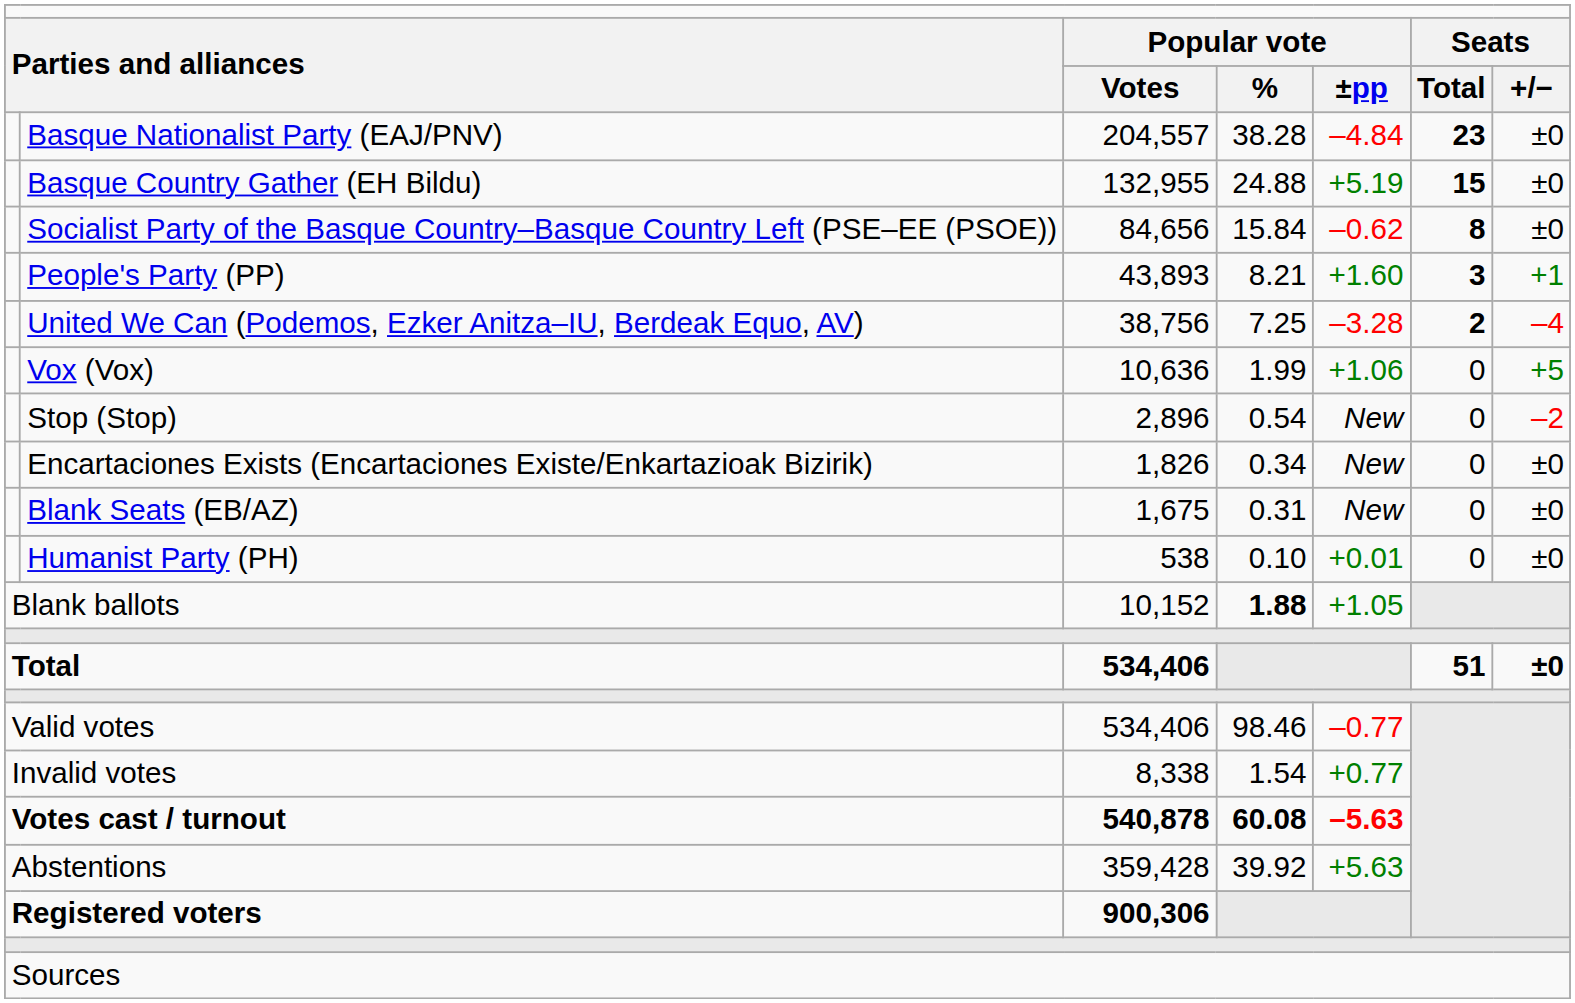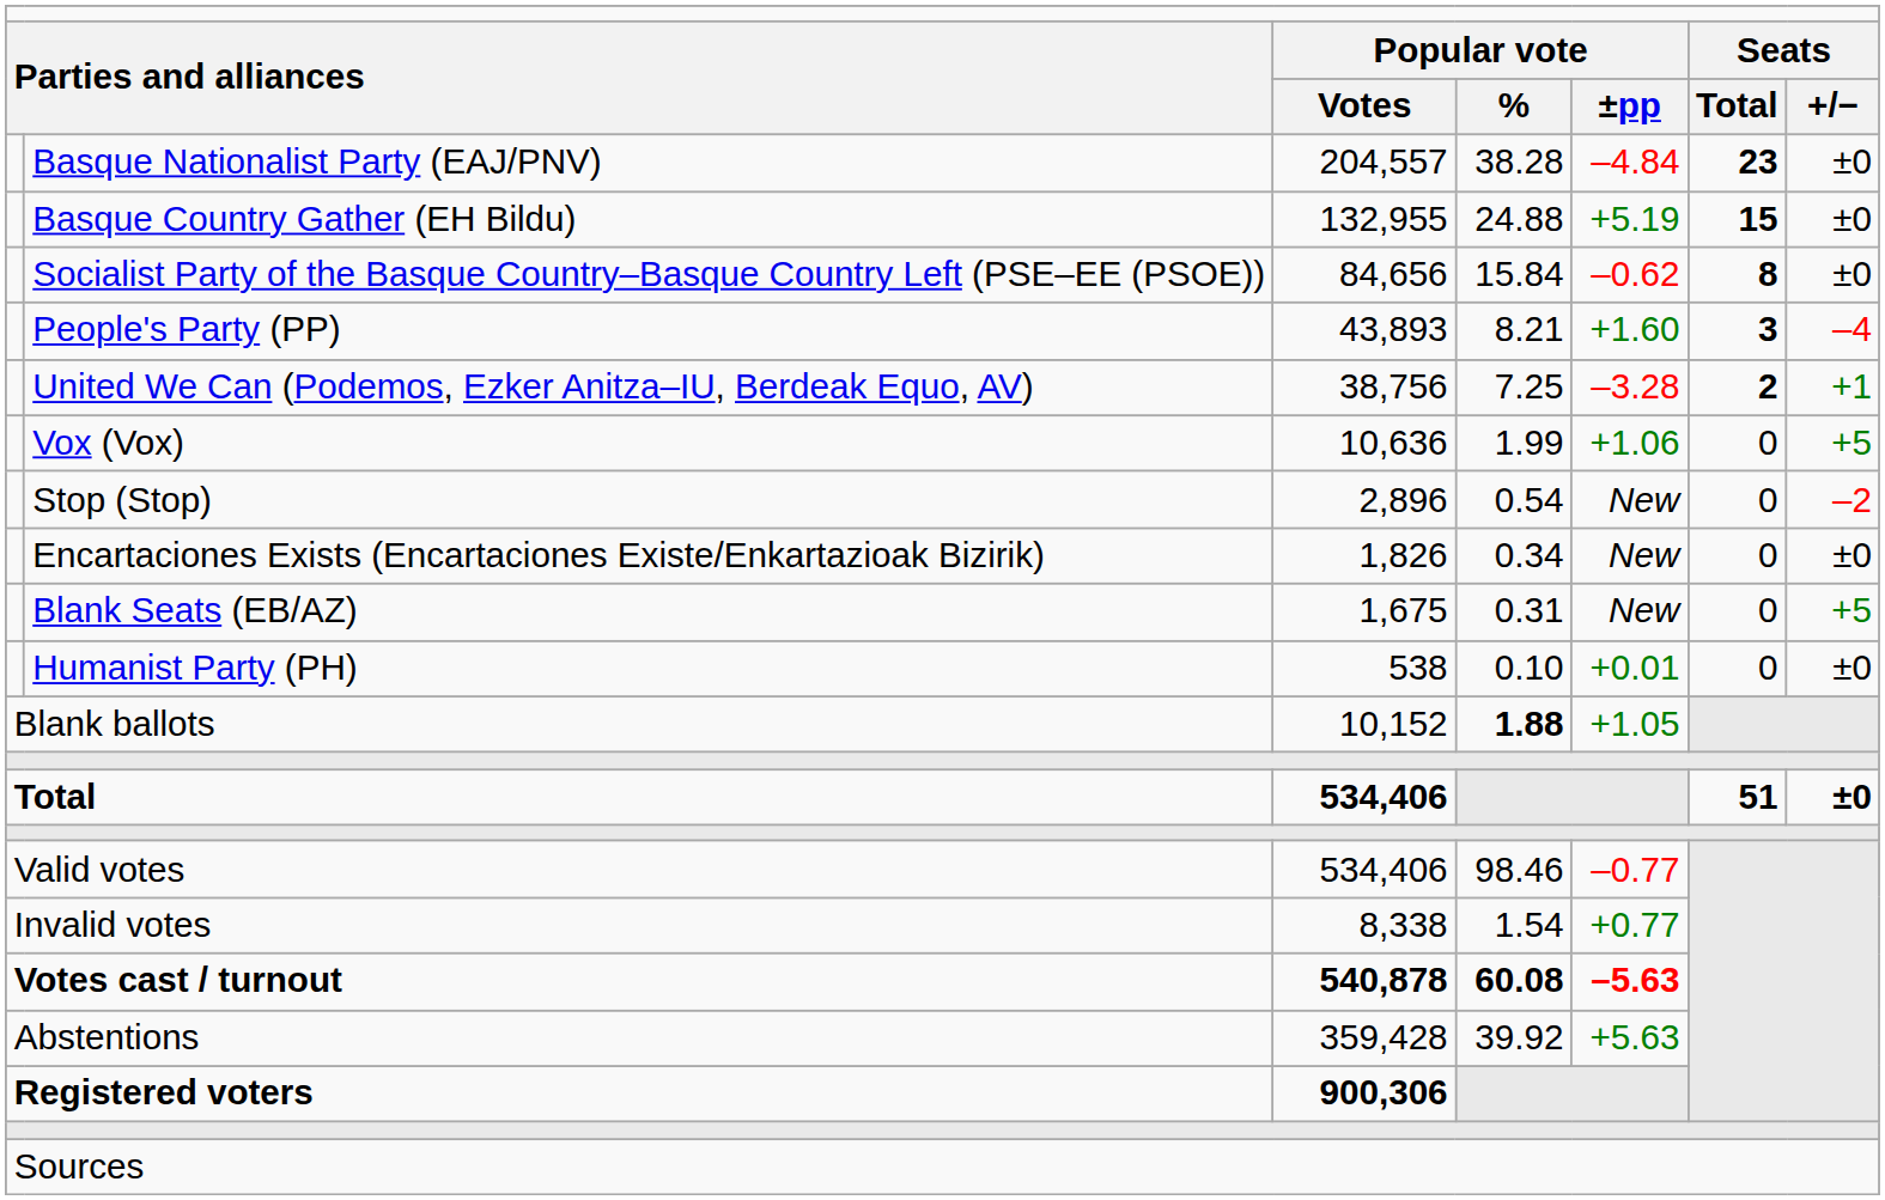People's Party (PP) | column 7: +1 -> –4
United We Can (Podemos, Ezker Anitza–IU, Berdeak Equo, AV) | column 7: –4 -> +1
Blank Seats (EB/AZ) | column 7: ±0 -> +5
